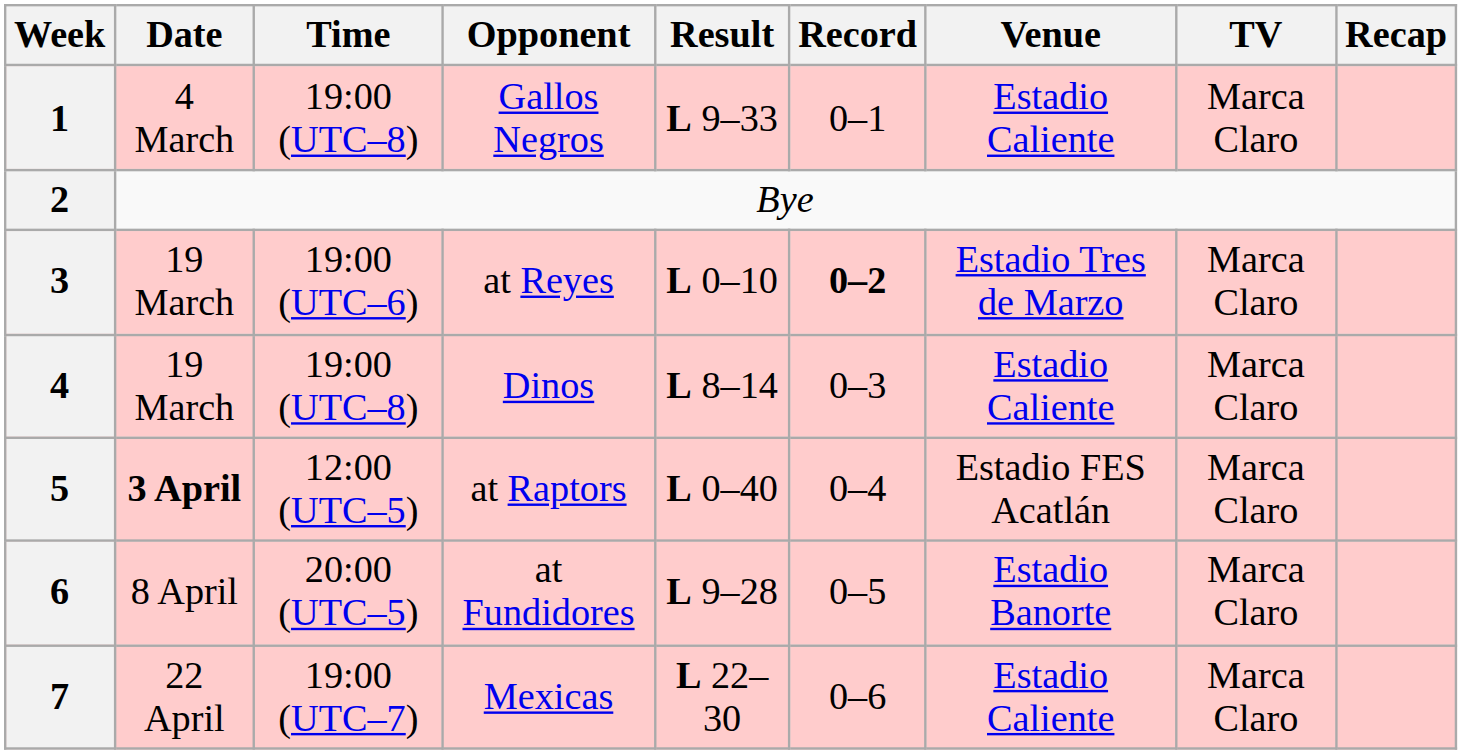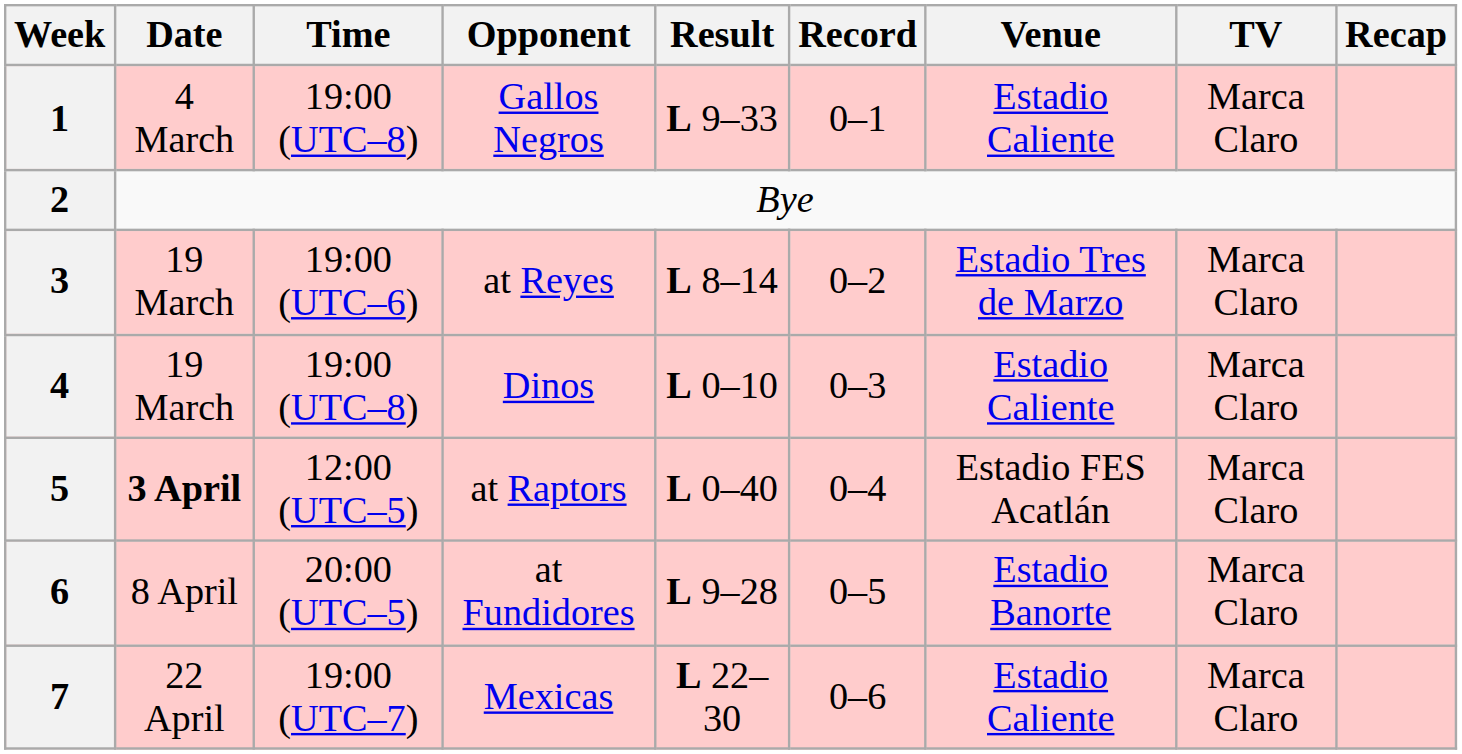3 | Result: L 0–10 -> L 8–14
3 | Record: bold -> normal
4 | Result: L 8–14 -> L 0–10
